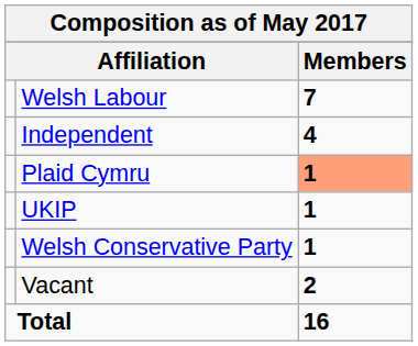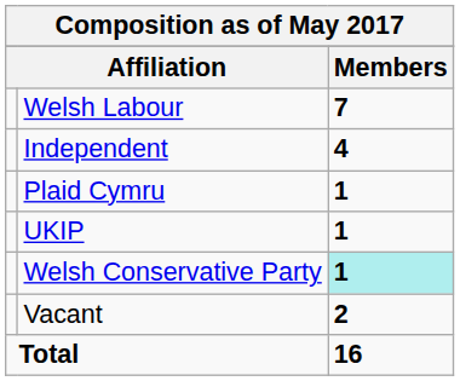Plaid Cymru | Members: lightsalmon background -> no background
Welsh Conservative Party | Members: no background -> paleturquoise background
